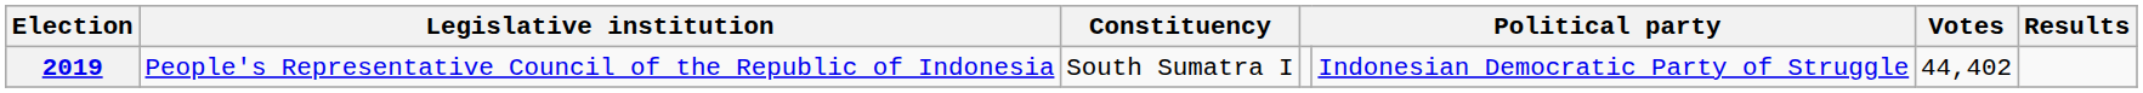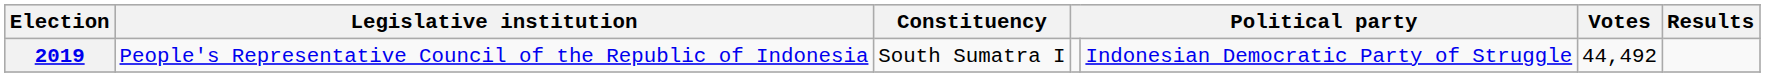2019 | Votes: 44,402 -> 44,492
